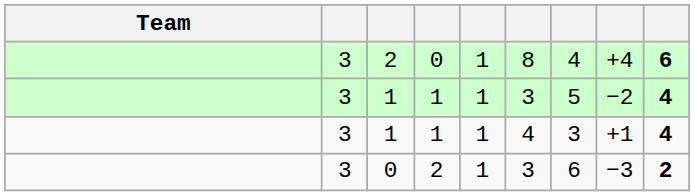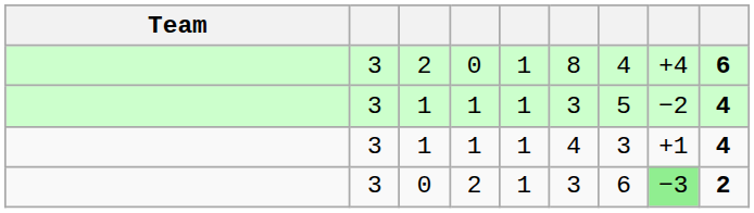row 5 | column 8: no background -> lightgreen background
